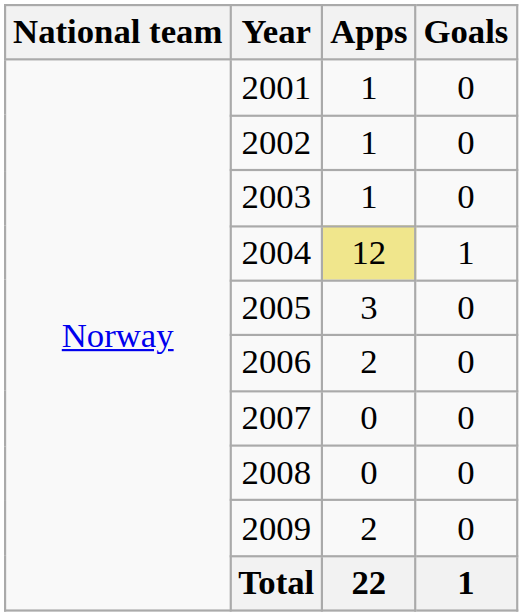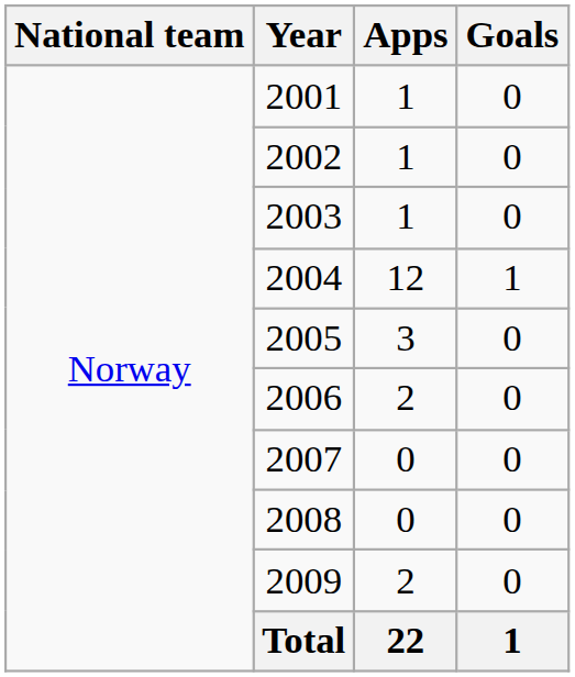2004 | Apps: khaki background -> no background
